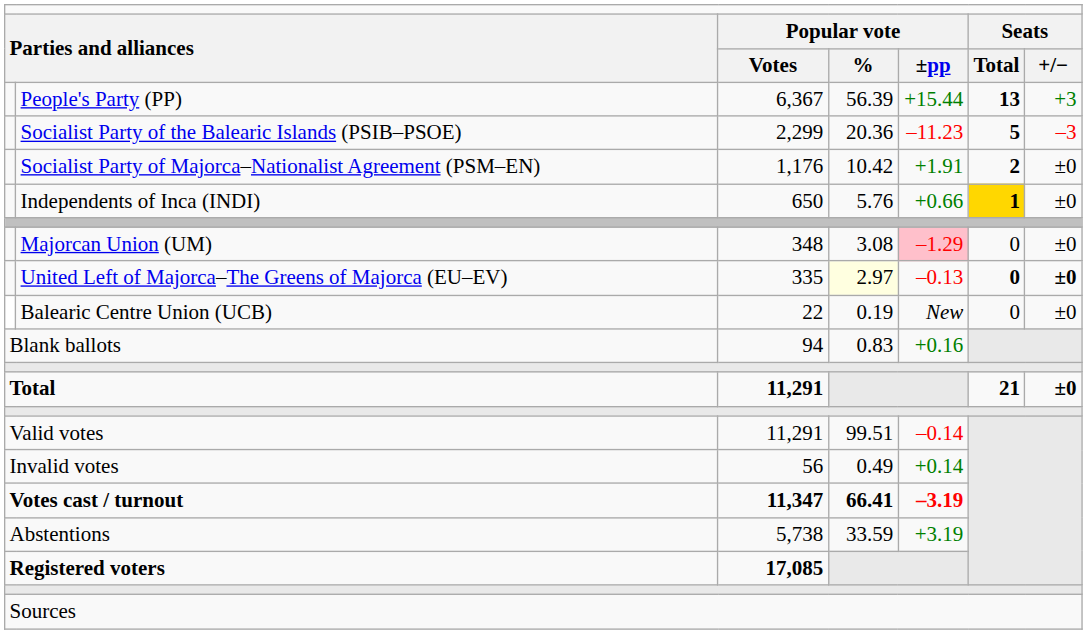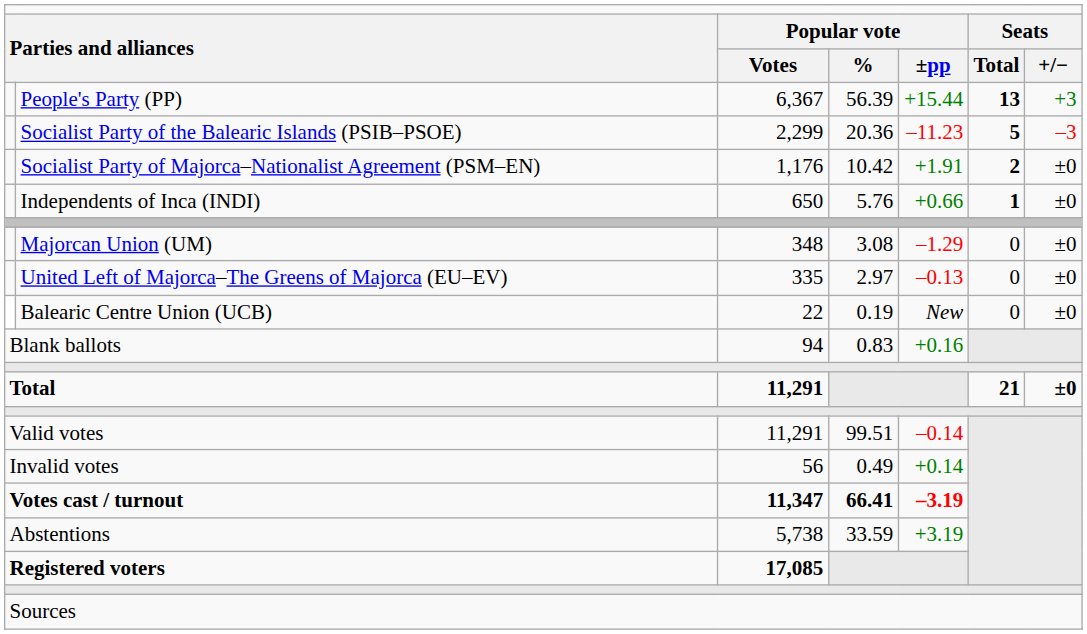Independents of Inca (INDI) | column 6: gold background -> no background
Majorcan Union (UM) | column 5: pink background -> no background
United Left of Majorca–The Greens of Majorca (EU–EV) | column 4: lightyellow background -> no background
United Left of Majorca–The Greens of Majorca (EU–EV) | column 6: bold -> normal
United Left of Majorca–The Greens of Majorca (EU–EV) | column 7: bold -> normal
